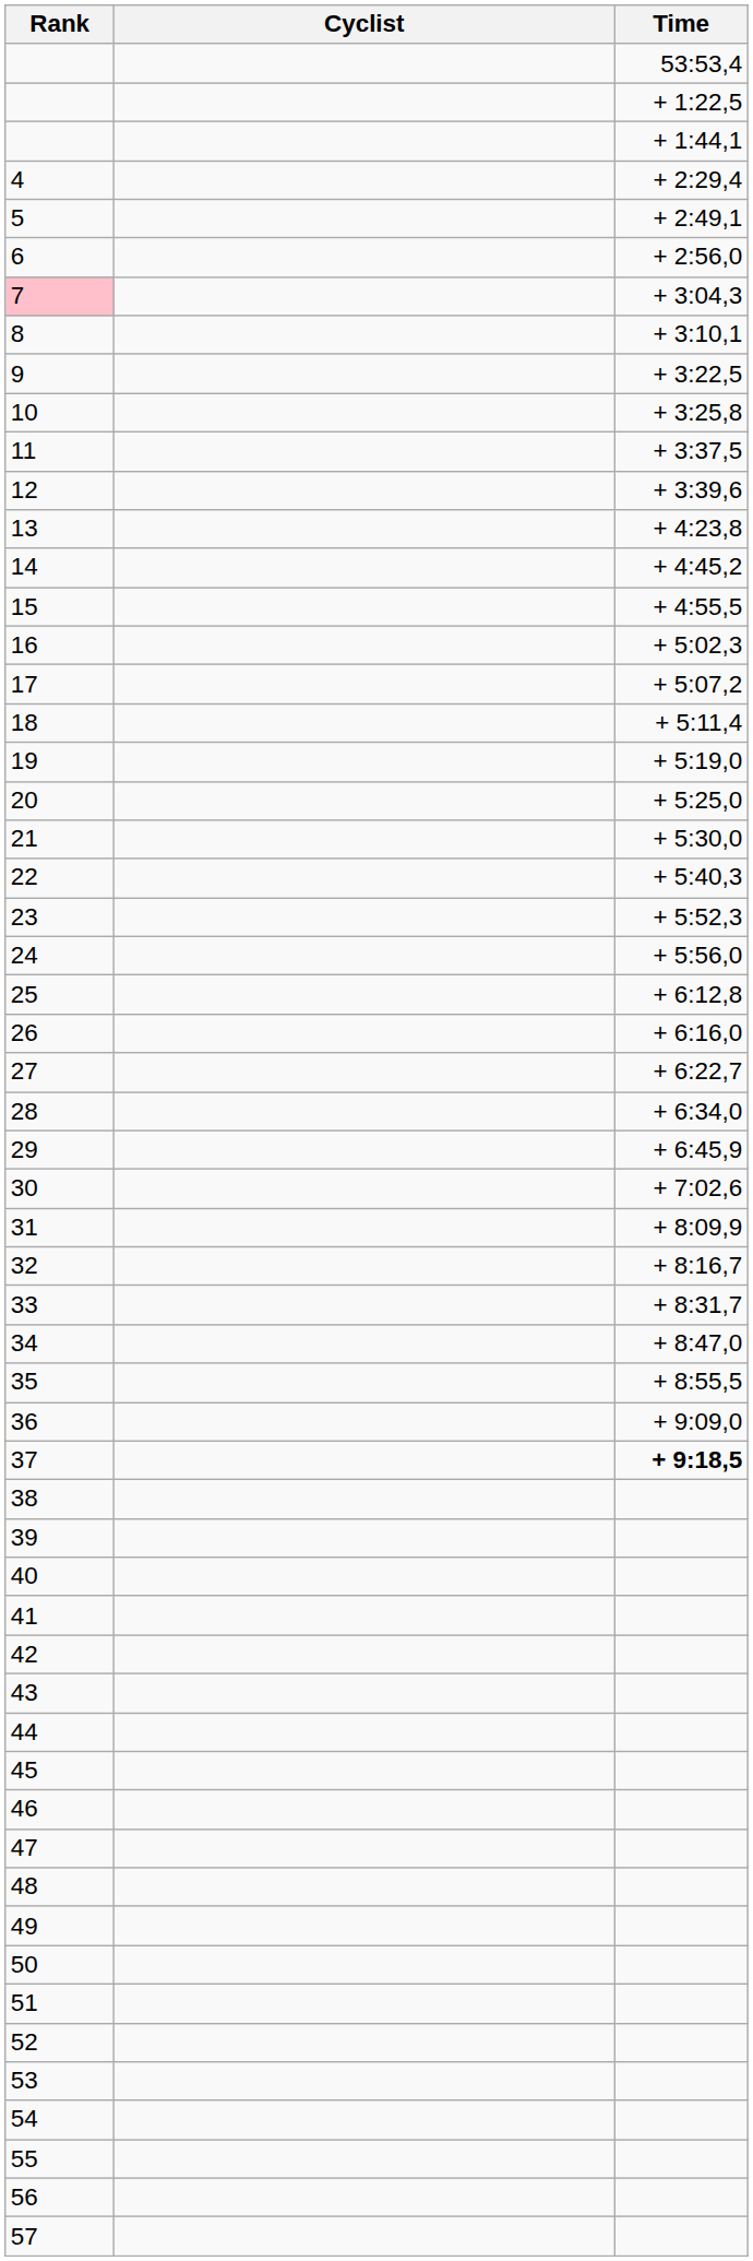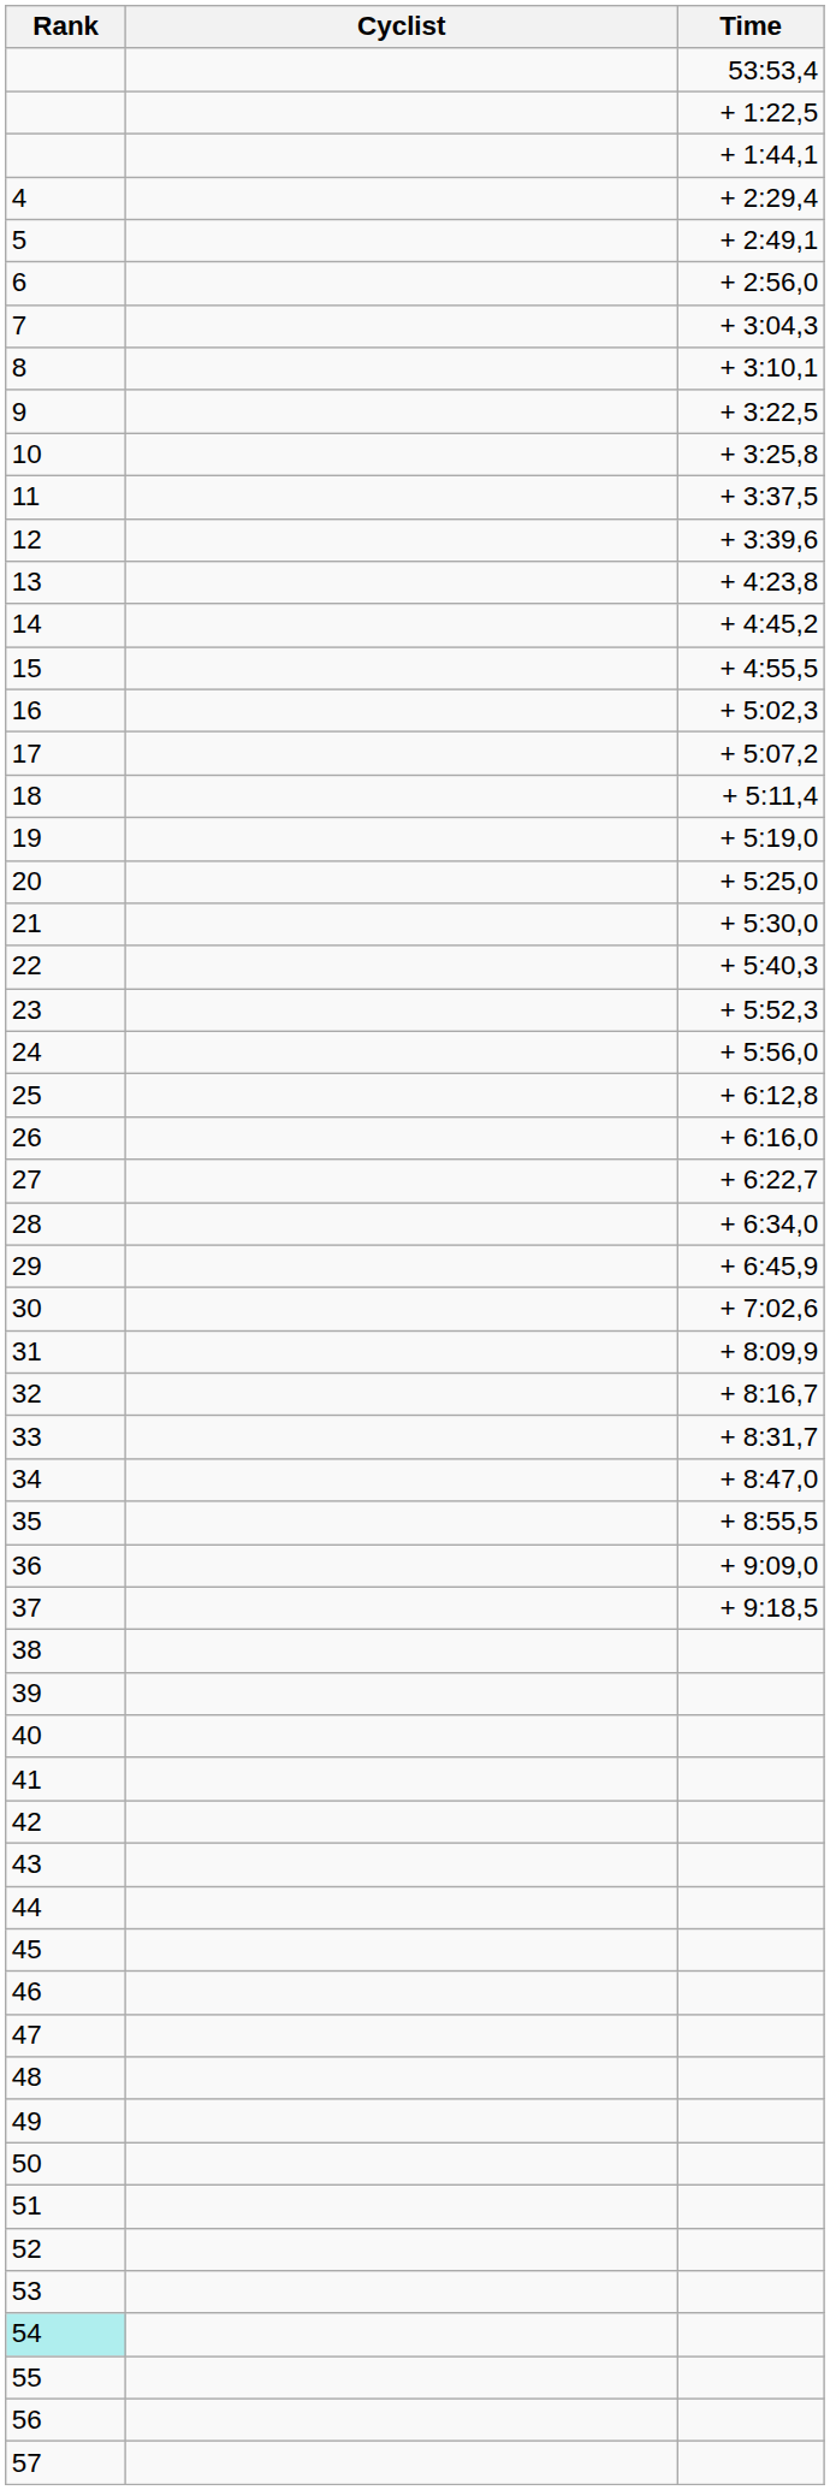7 | Rank: pink background -> no background
37 | Time: bold -> normal
54 | Rank: no background -> paleturquoise background
